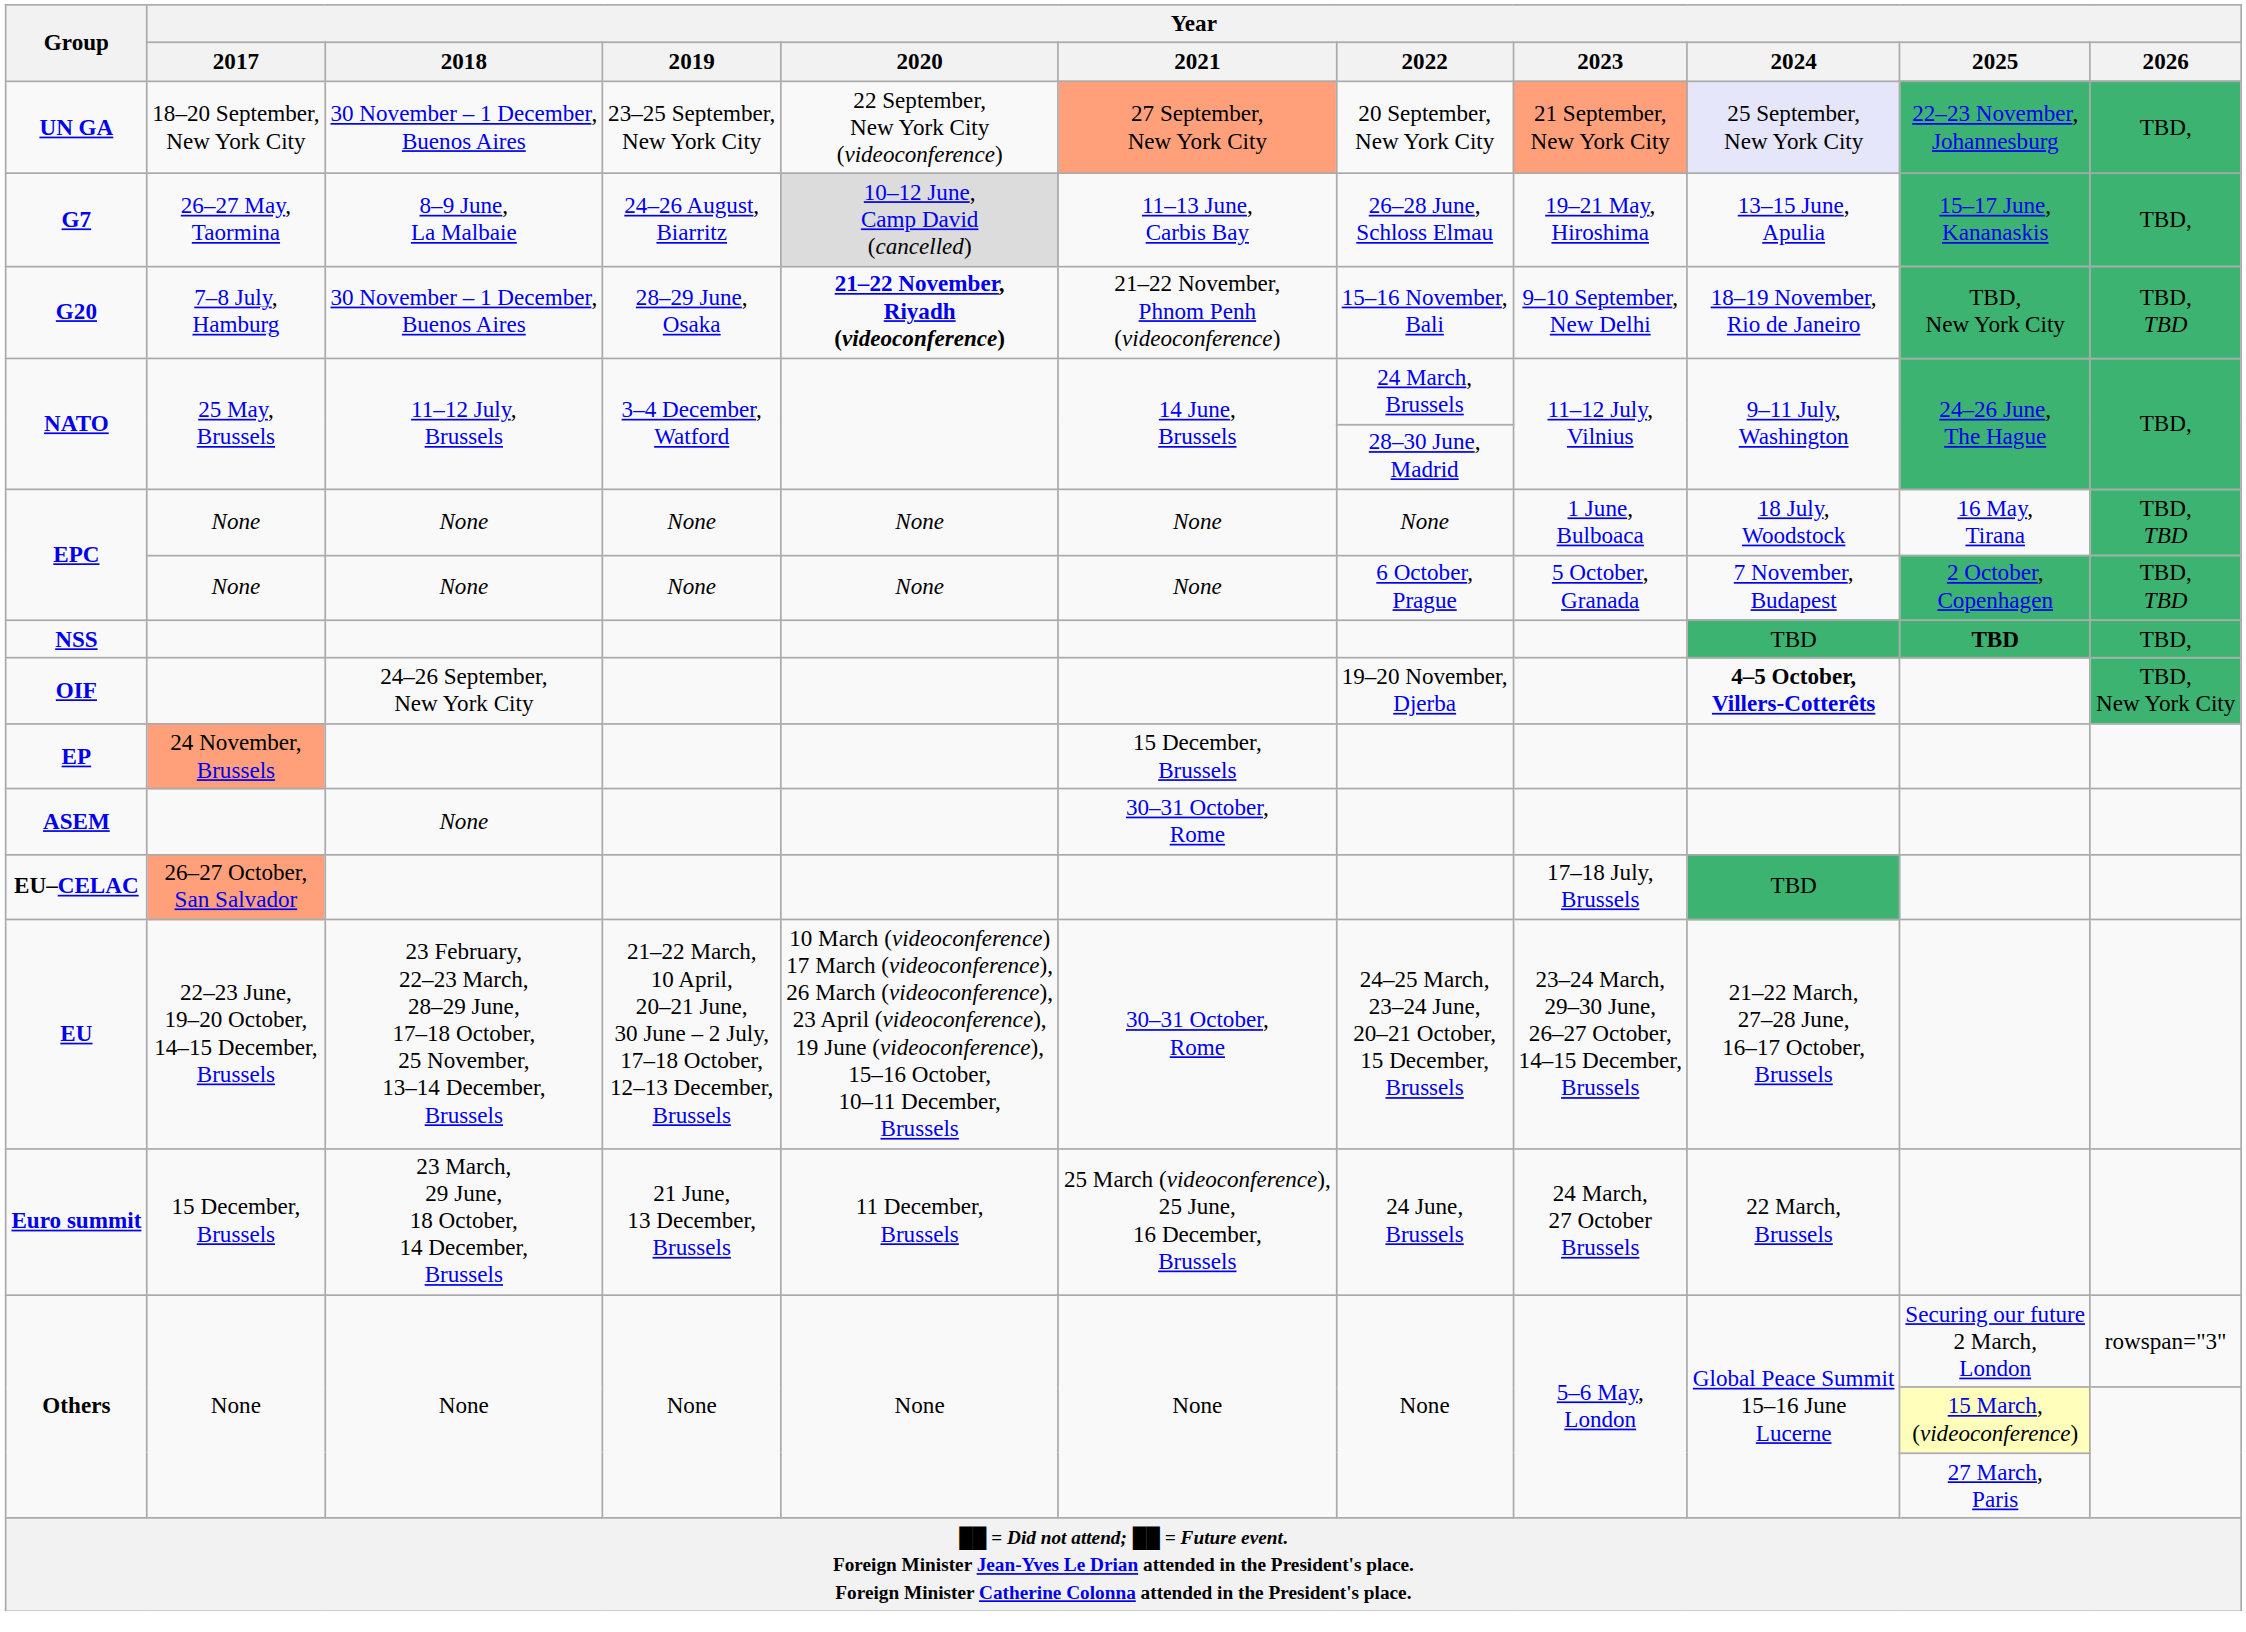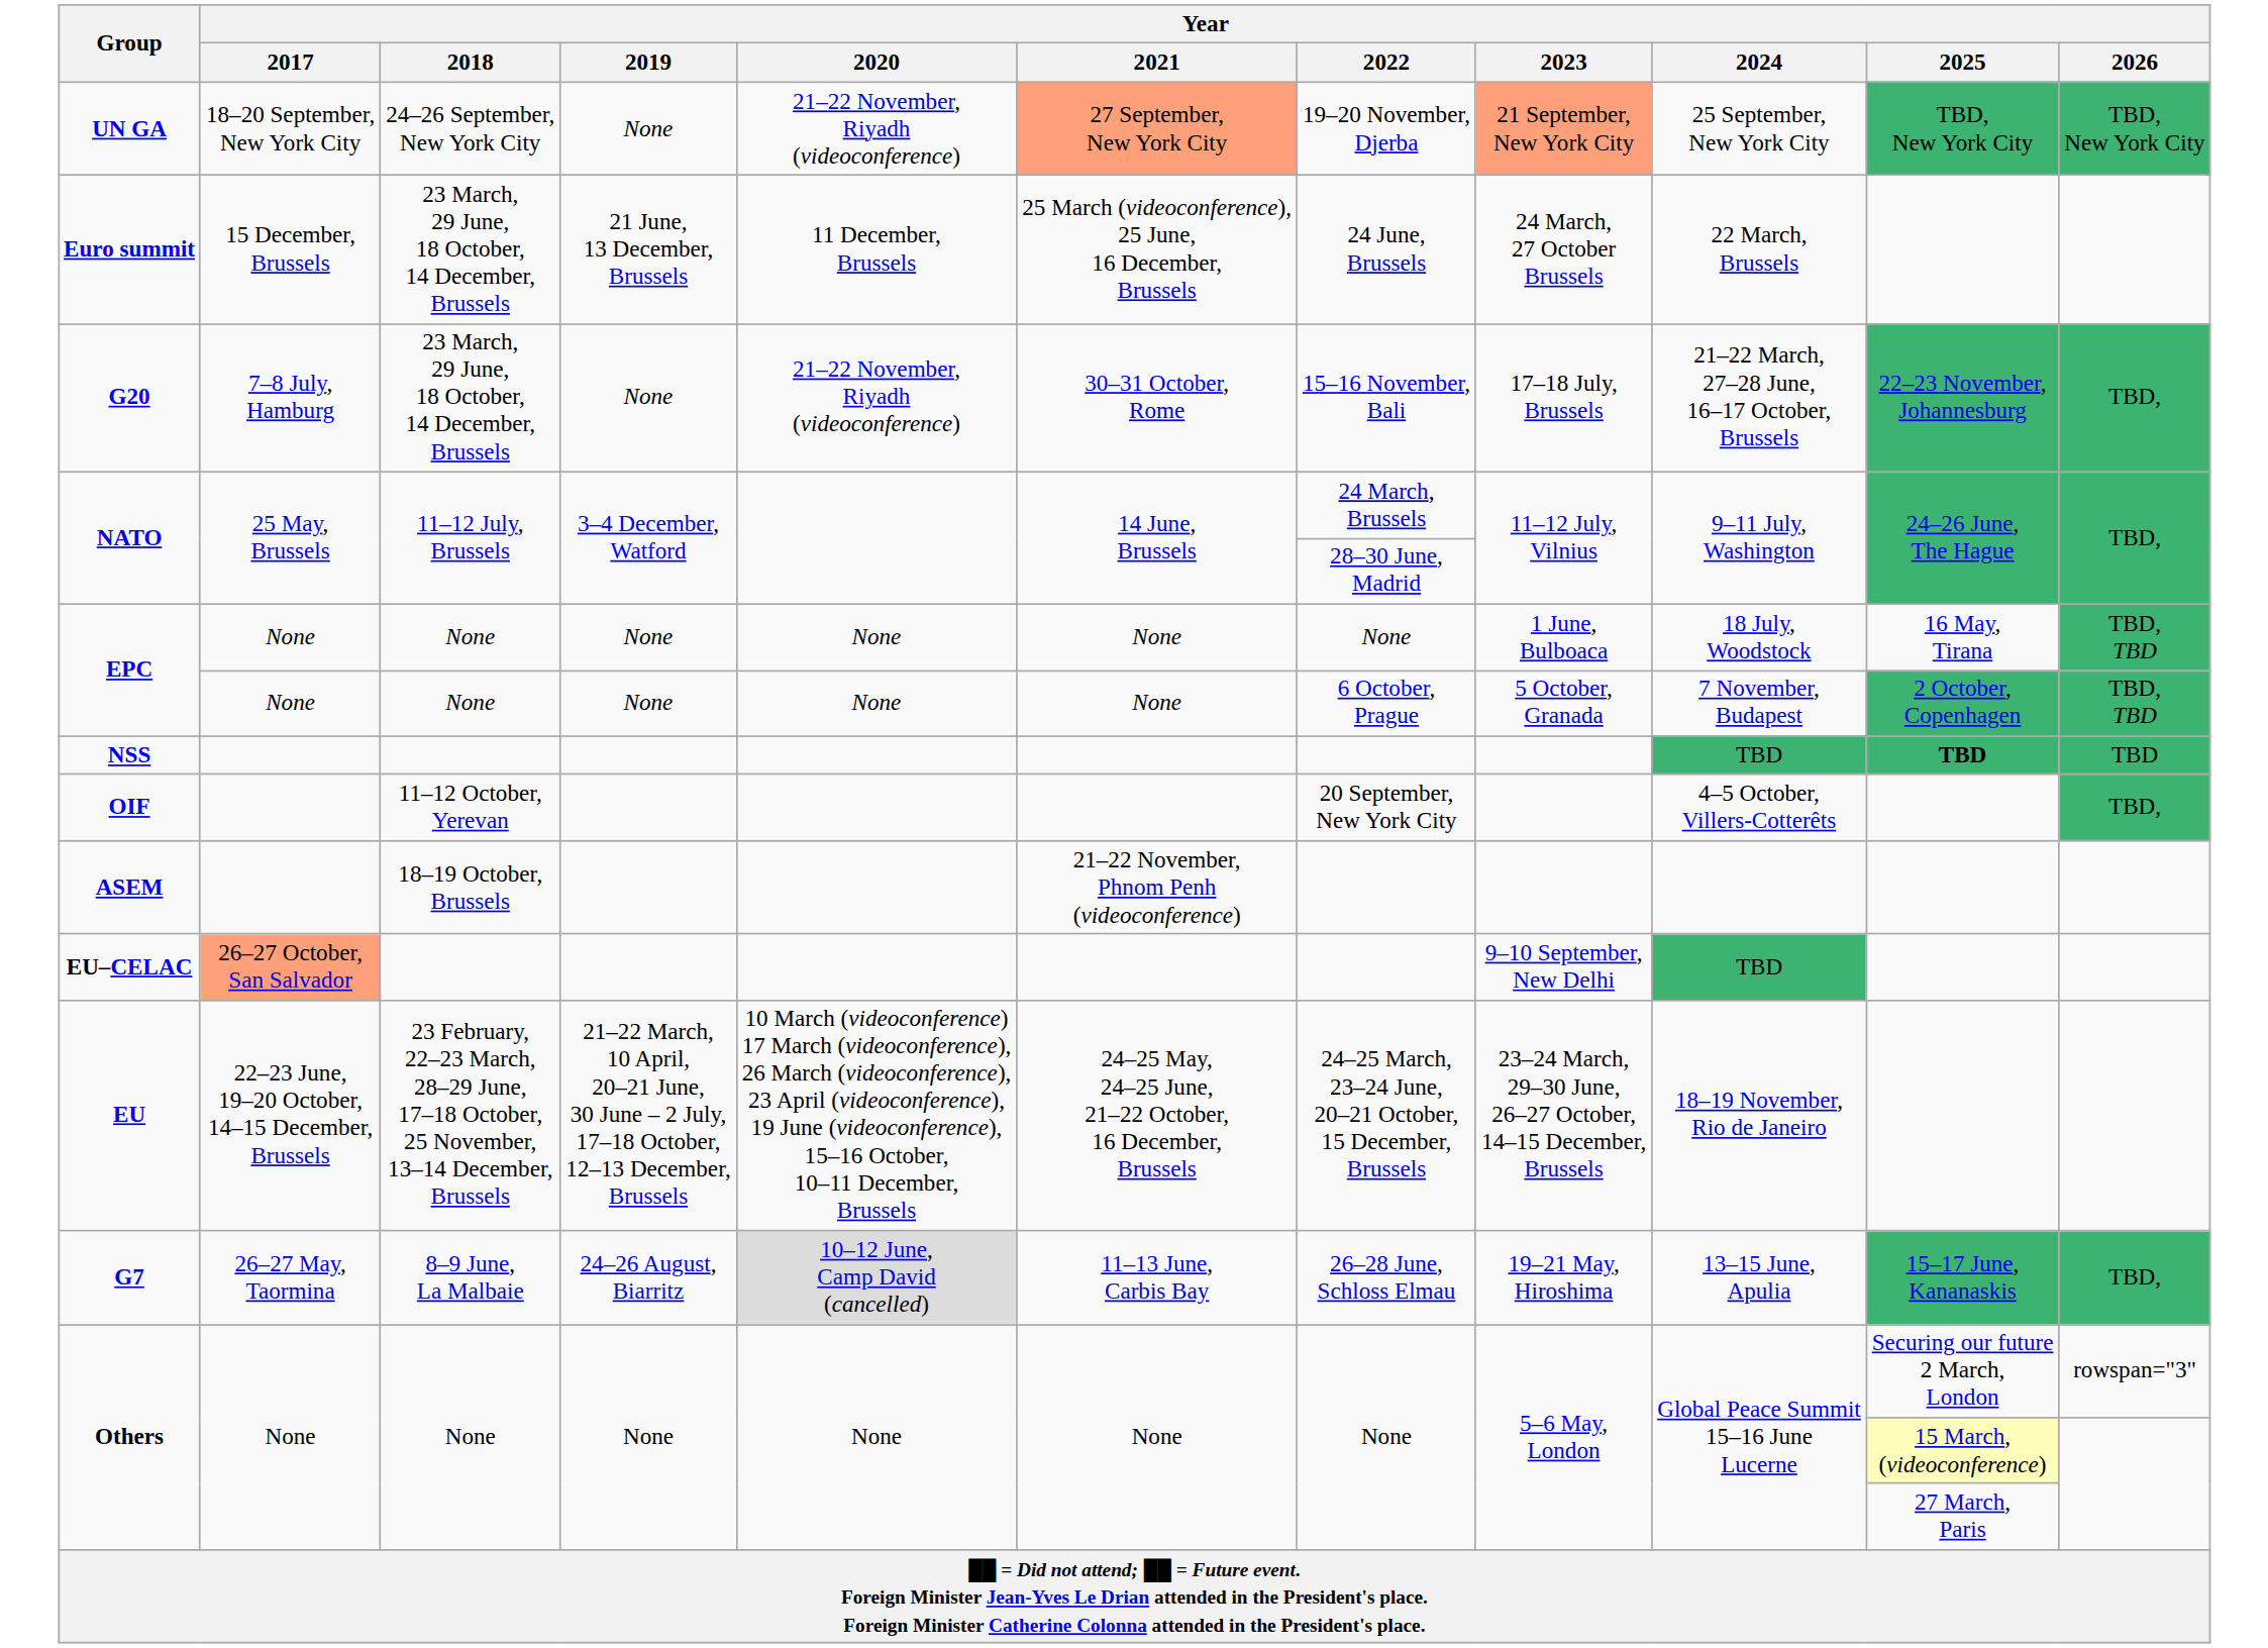UN GA | Year / 2018: 30 November – 1 December, Buenos Aires -> 24–26 September, New York City
UN GA | Year / 2019: 23–25 September, New York City -> None
UN GA | Year / 2020: 22 September, New York City (videoconference) -> 21–22 November, Riyadh (videoconference)
UN GA | Year / 2022: 20 September, New York City -> 19–20 November, Djerba
UN GA | Year / 2024: lavender background -> no background
UN GA | Year / 2025: 22–23 November, Johannesburg -> TBD, New York City
UN GA | Year / 2026: TBD, -> TBD, New York City
rows swapped: G7 <-> Euro summit
G20 | Year / 2018: 30 November – 1 December, Buenos Aires -> 23 March, 29 June, 18 October, 14 December, Brussels
G20 | Year / 2019: 28–29 June, Osaka -> None
G20 | Year / 2020: bold -> normal
G20 | Year / 2021: 21–22 November, Phnom Penh (videoconference) -> 30–31 October, Rome
G20 | Year / 2023: 9–10 September, New Delhi -> 17–18 July, Brussels
G20 | Year / 2024: 18–19 November, Rio de Janeiro -> 21–22 March, 27–28 June, 16–17 October, Brussels
G20 | Year / 2025: TBD, New York City -> 22–23 November, Johannesburg
G20 | Year / 2026: TBD, TBD -> TBD,
NSS | Year / 2026: TBD, -> TBD
OIF | Year / 2018: 24–26 September, New York City -> 11–12 October, Yerevan
OIF | Year / 2022: 19–20 November, Djerba -> 20 September, New York City
OIF | Year / 2024: bold -> normal
OIF | Year / 2026: TBD, New York City -> TBD,
- row: EP | 24 November, Brussels | 15 December, Brussels
ASEM | Year / 2018: None -> 18–19 October, Brussels
ASEM | Year / 2021: 30–31 October, Rome -> 21–22 November, Phnom Penh (videoconference)
EU–CELAC | Year / 2023: 17–18 July, Brussels -> 9–10 September, New Delhi
EU | Year / 2021: 30–31 October, Rome -> 24–25 May, 24–25 June, 21–22 October, 16 December, Brussels
EU | Year / 2024: 21–22 March, 27–28 June, 16–17 October, Brussels -> 18–19 November, Rio de Janeiro
